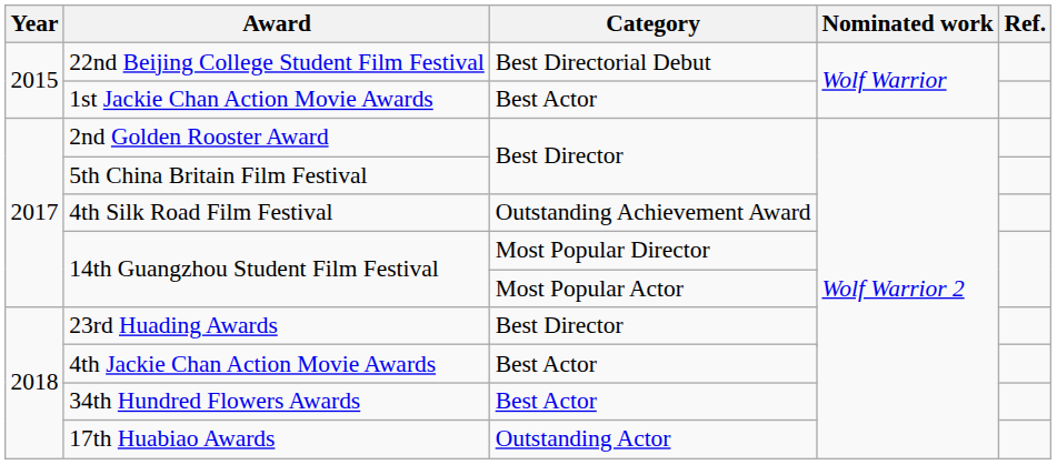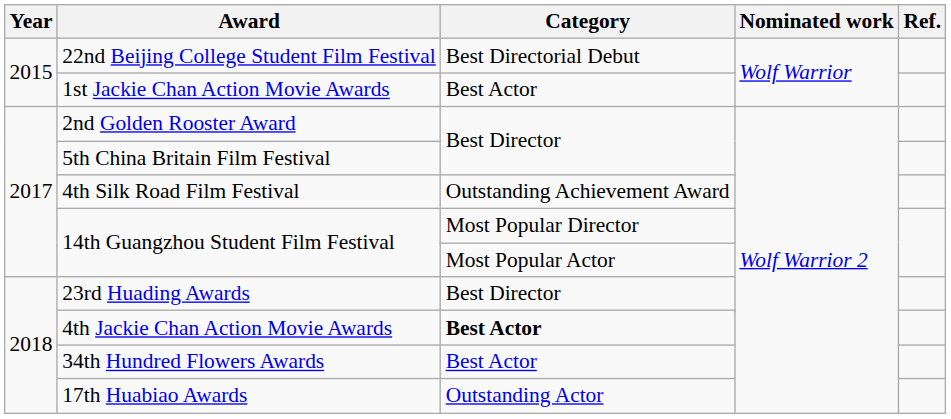4th Jackie Chan Action Movie Awards / Best Actor | Category: normal -> bold
